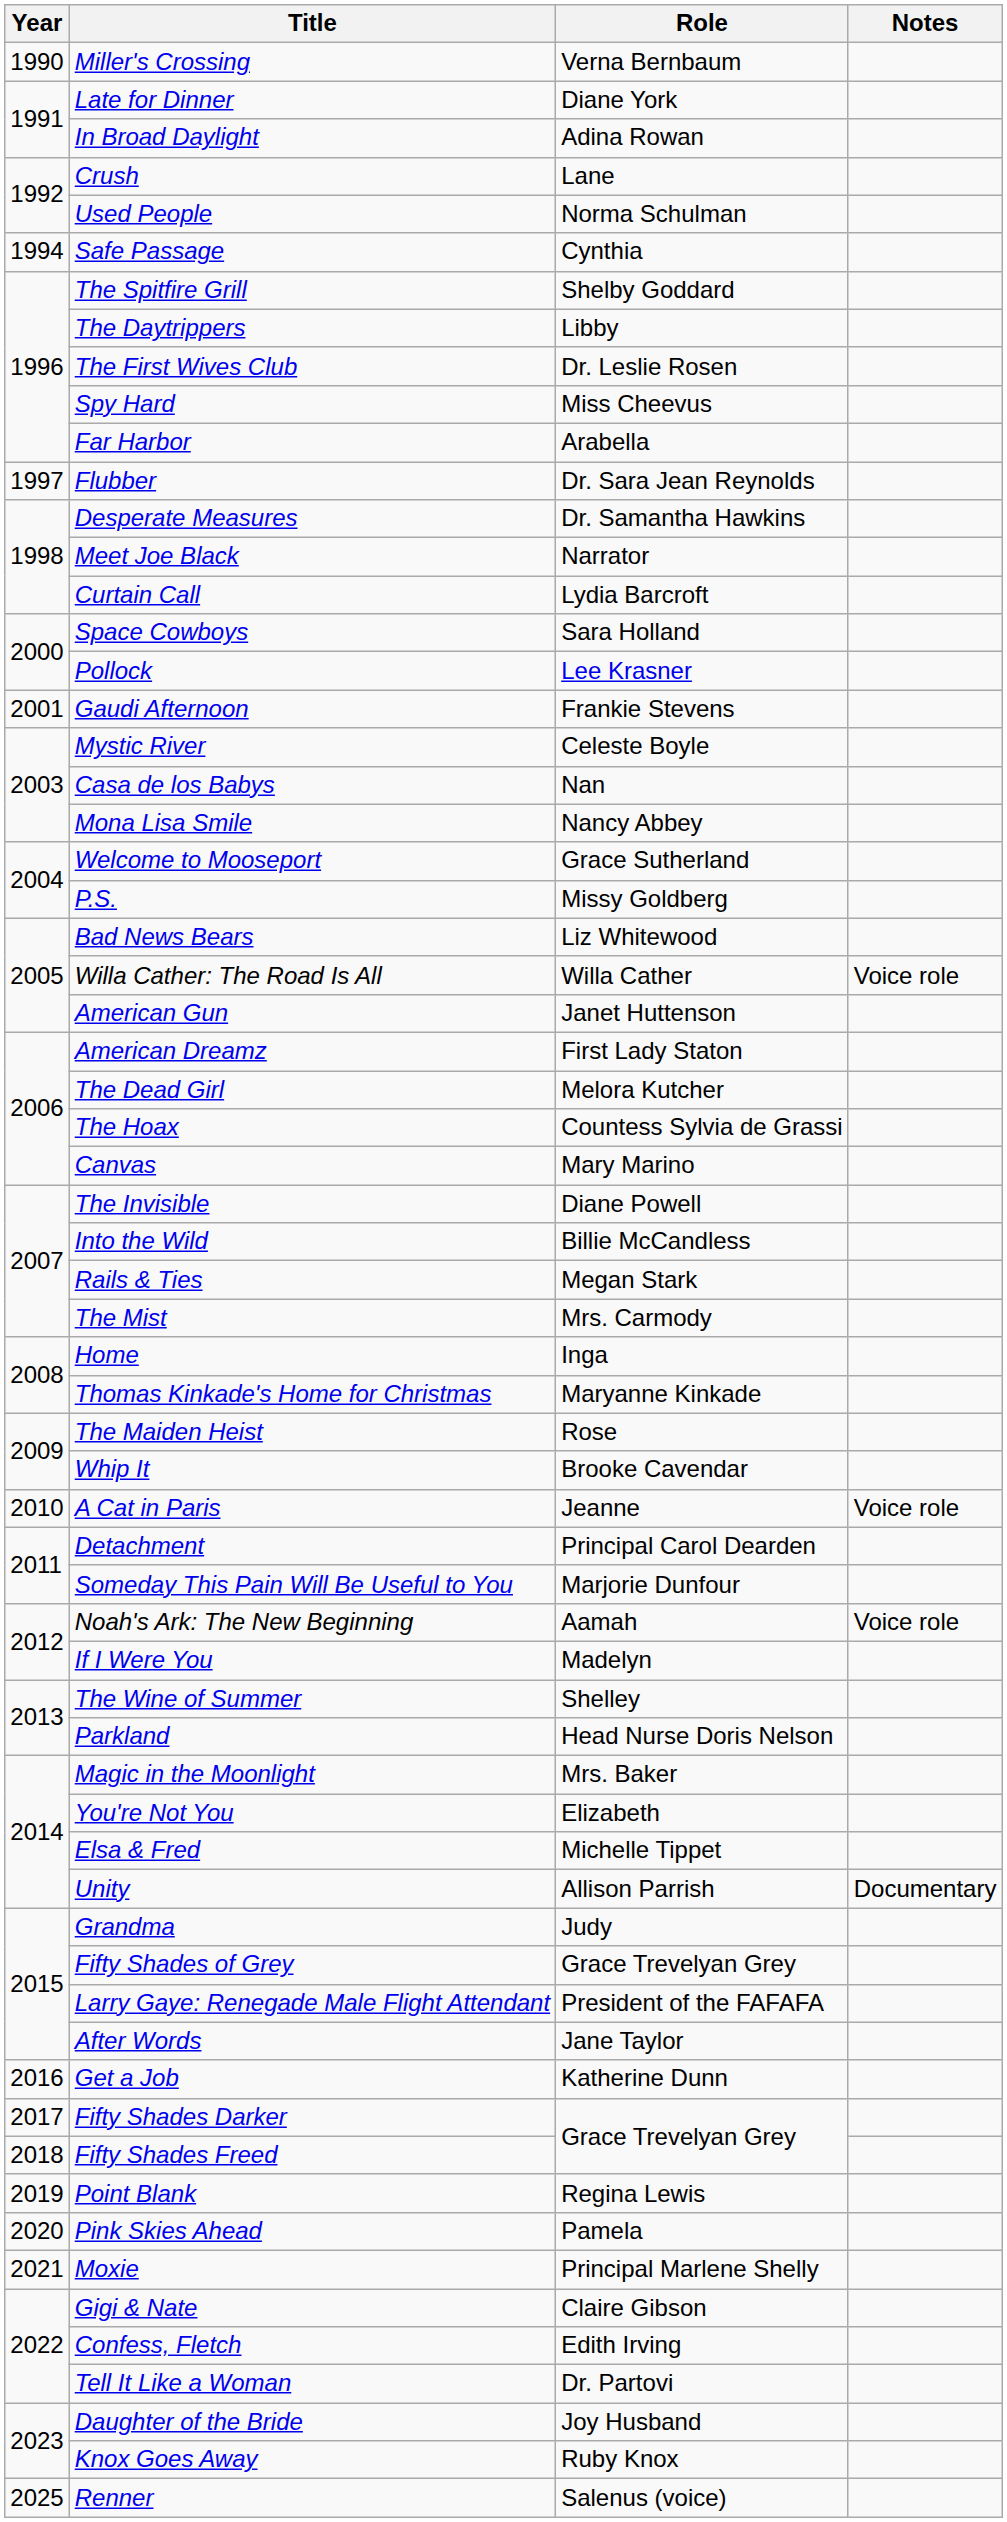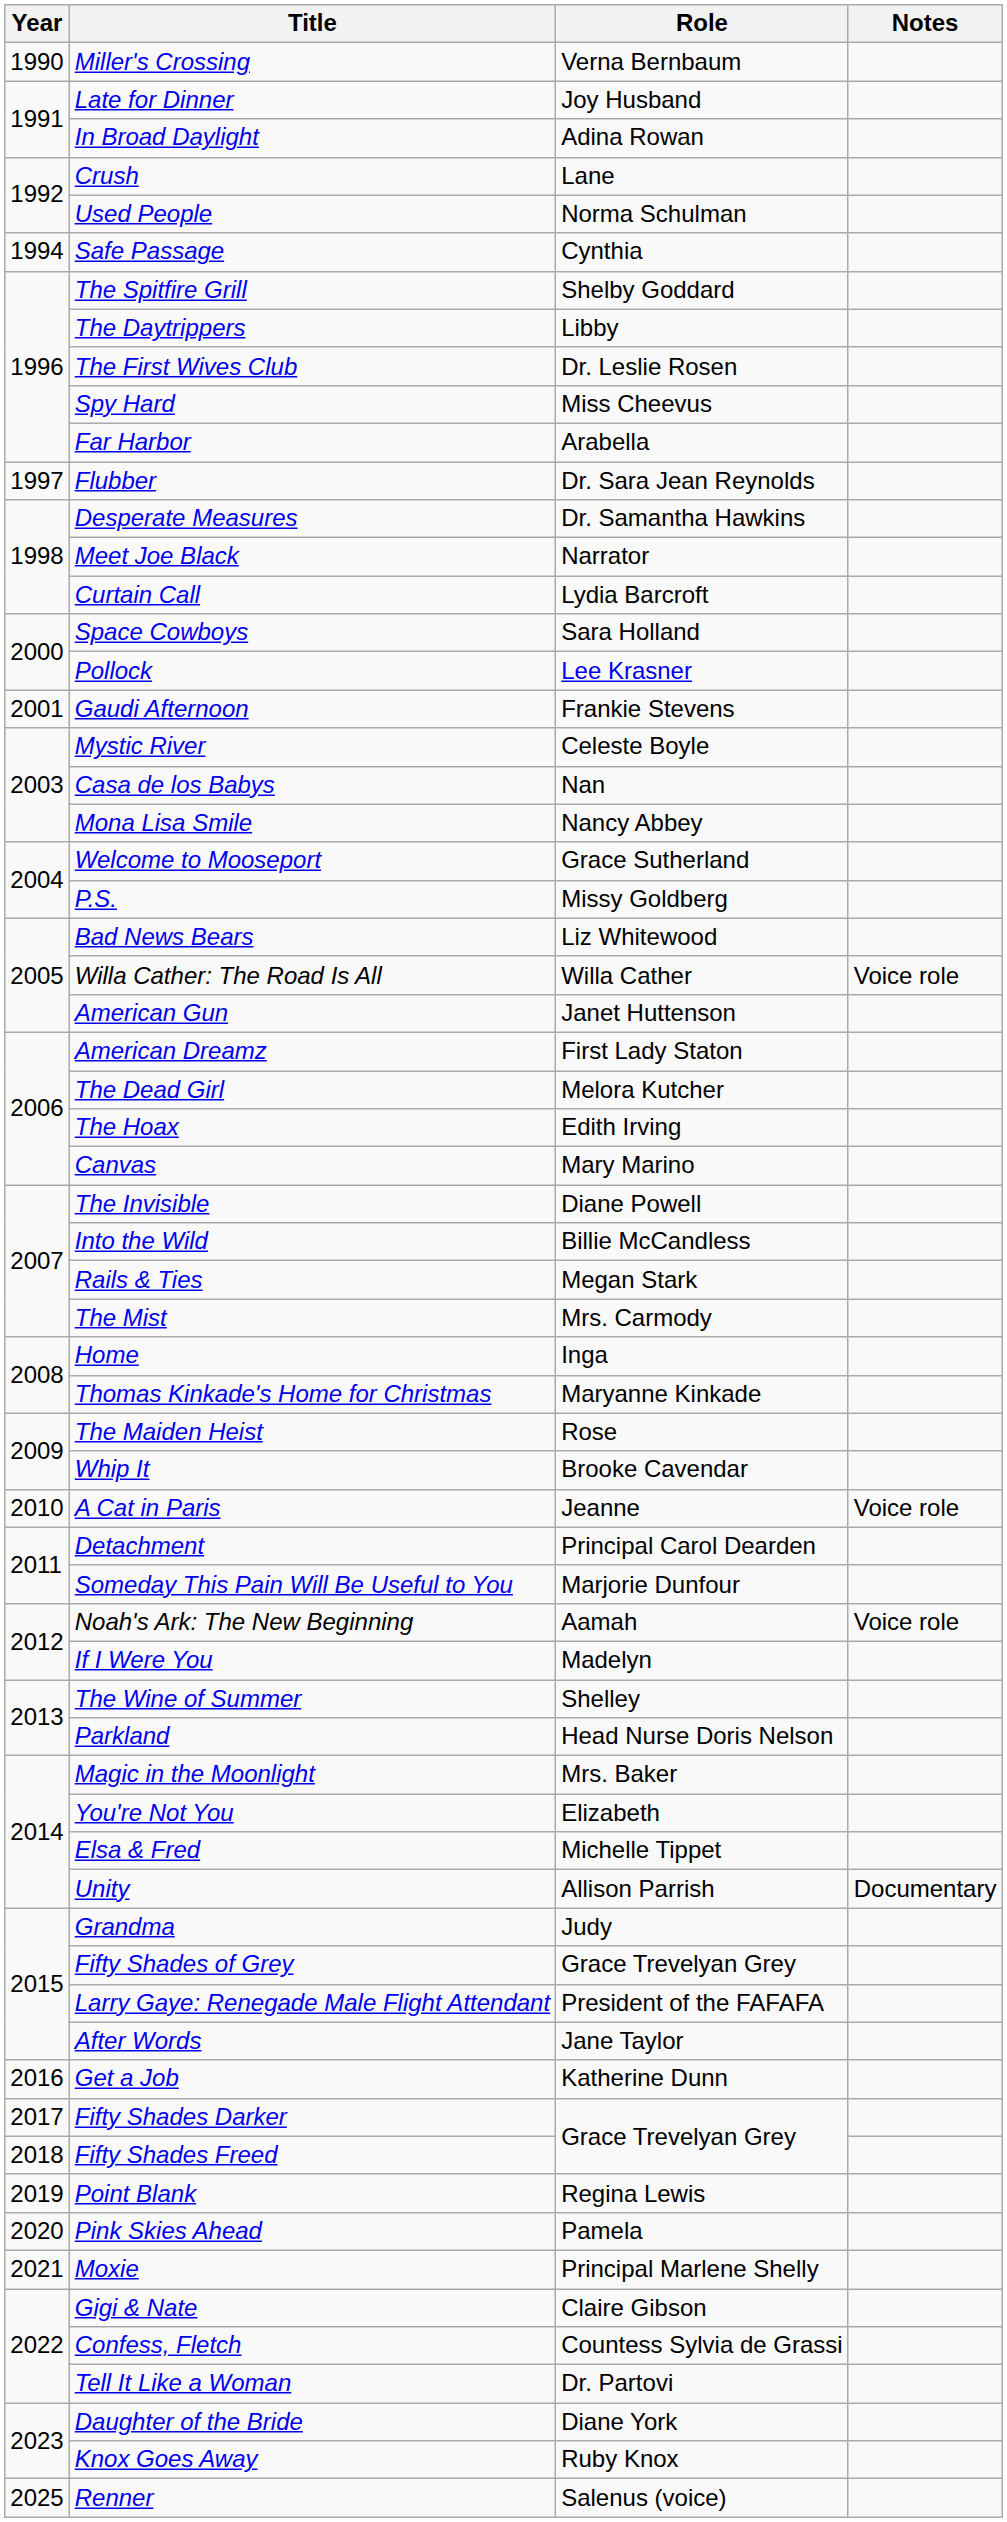Late for Dinner | Role: Diane York -> Joy Husband
The Hoax | Role: Countess Sylvia de Grassi -> Edith Irving
Confess, Fletch | Role: Edith Irving -> Countess Sylvia de Grassi
Daughter of the Bride | Role: Joy Husband -> Diane York
